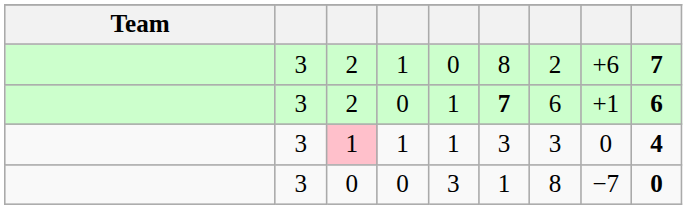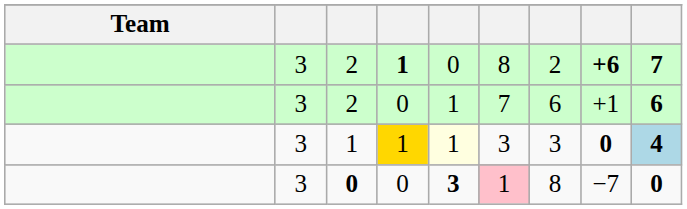row 2 | column 4: normal -> bold
row 2 | column 8: normal -> bold
row 3 | column 6: bold -> normal
row 4 | column 3: pink background -> no background
row 4 | column 4: no background -> gold background
row 4 | column 5: no background -> lightyellow background
row 4 | column 8: normal -> bold
row 4 | column 9: no background -> lightblue background
row 5 | column 3: normal -> bold
row 5 | column 5: normal -> bold
row 5 | column 6: no background -> pink background
